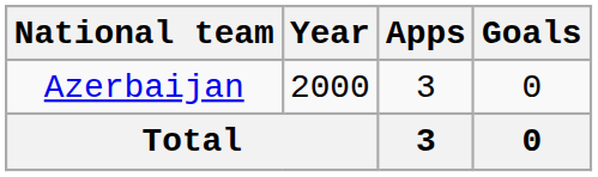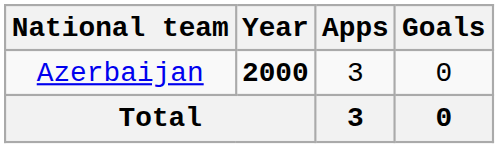Azerbaijan | Year: normal -> bold
